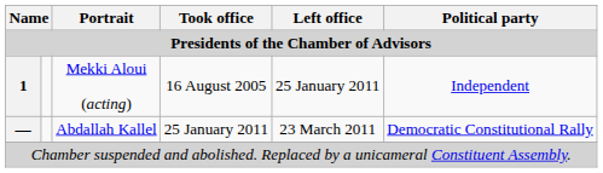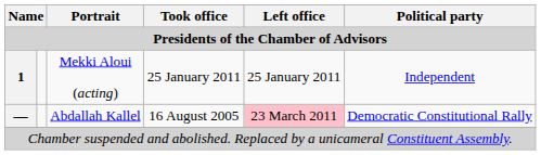1 | Took office: 16 August 2005 -> 25 January 2011
— | Took office: 25 January 2011 -> 16 August 2005
— | Left office: no background -> pink background
